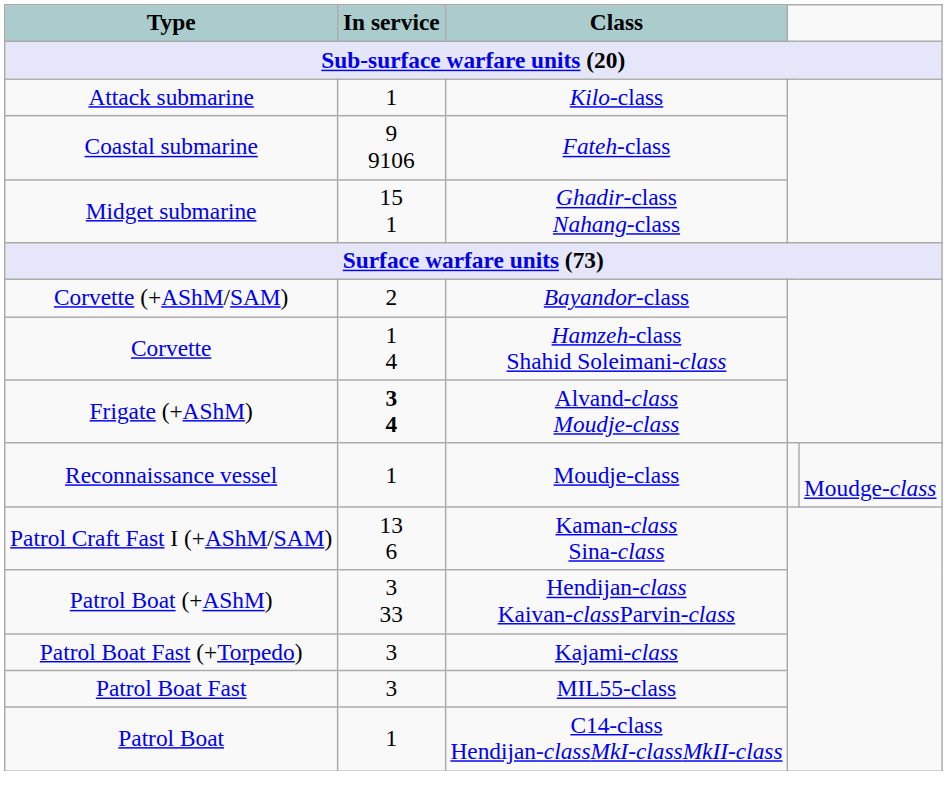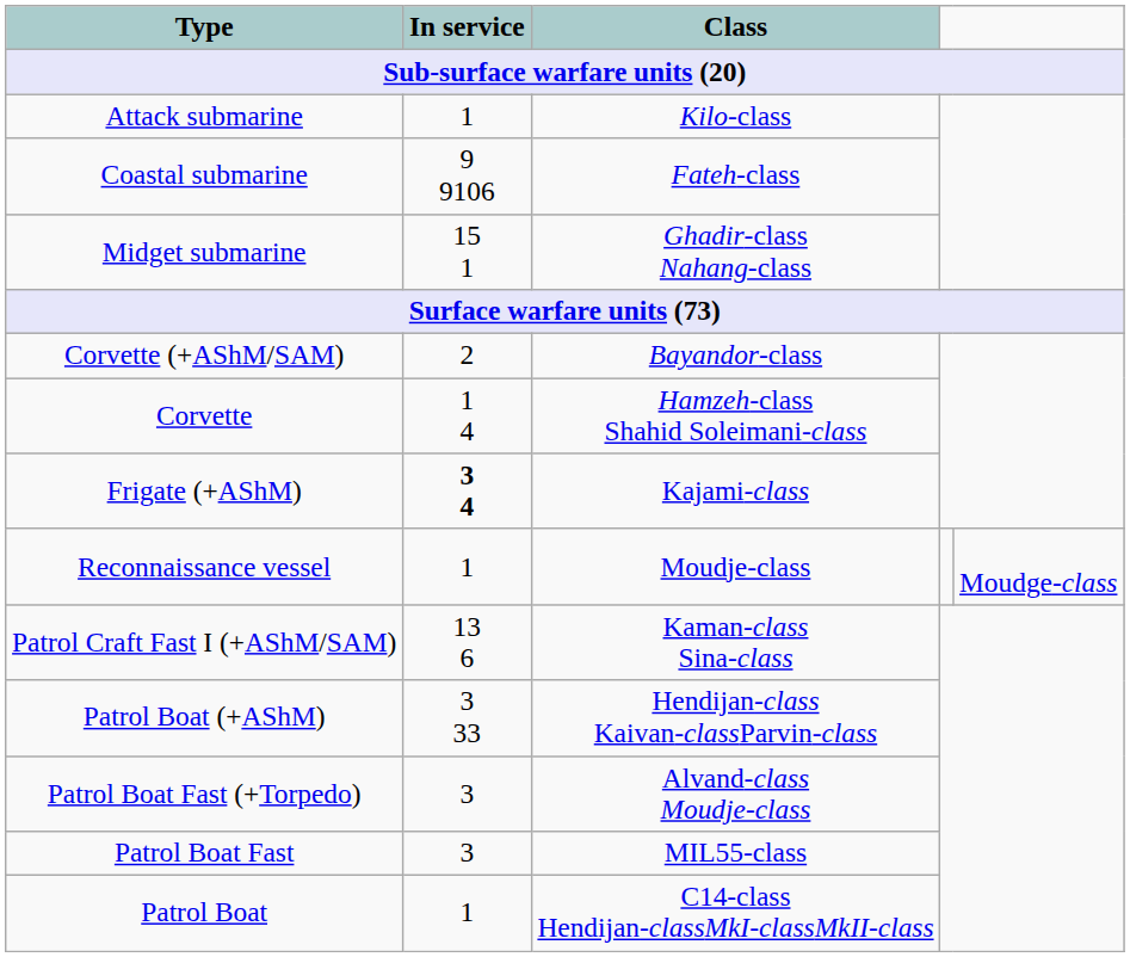Frigate (+AShM) | Class: Alvand-class Moudje-class -> Kajami-class
Patrol Boat Fast (+Torpedo) | Class: Kajami-class -> Alvand-class Moudje-class
